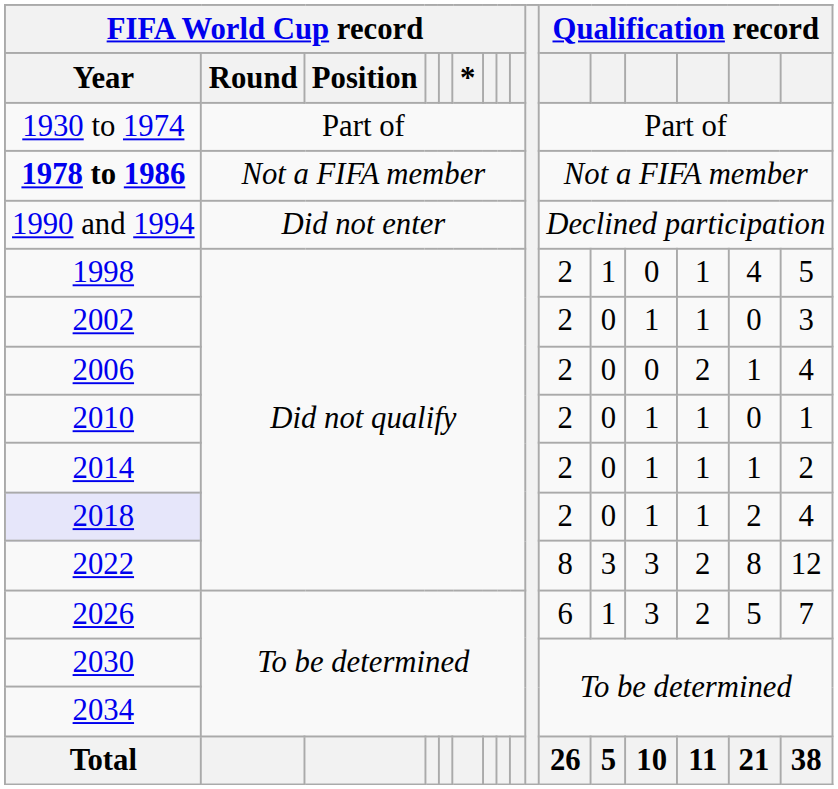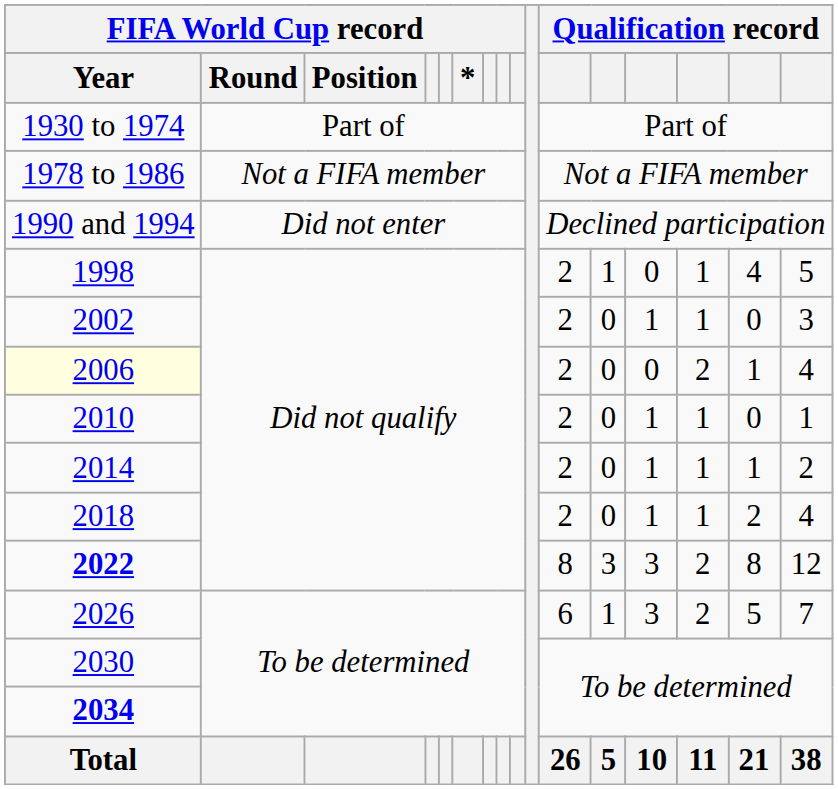1978 to 1986 | FIFA World Cup record / Year: bold -> normal
2006 | FIFA World Cup record / Year: no background -> lightyellow background
2018 | FIFA World Cup record / Year: lavender background -> no background
2022 | FIFA World Cup record / Year: normal -> bold
2034 | FIFA World Cup record / Year: normal -> bold
